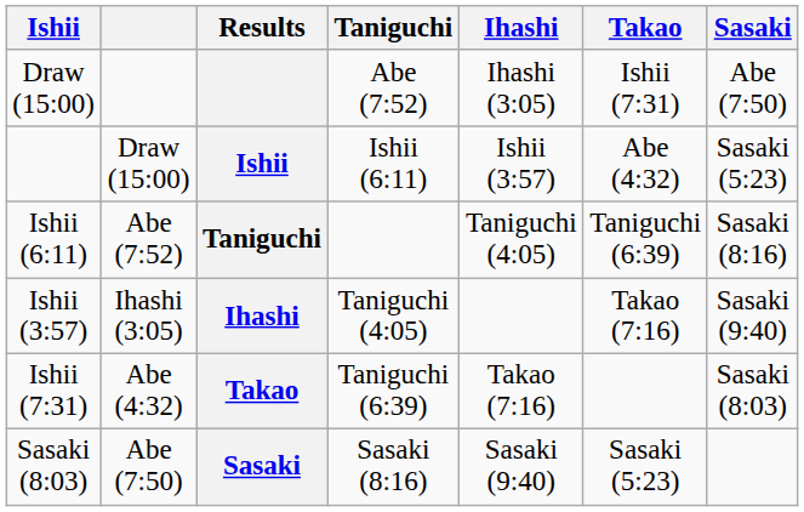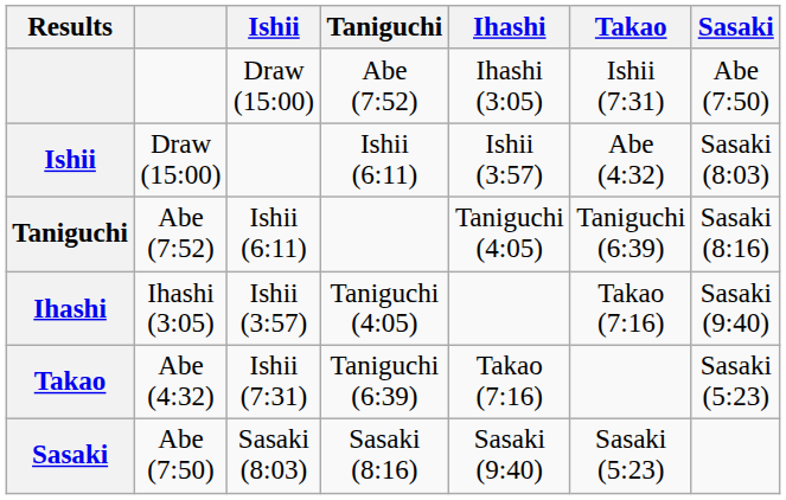columns swapped: Results <-> Ishii
row 3 | Sasaki: Sasaki (5:23) -> Sasaki (8:03)
row 6 | Sasaki: Sasaki (8:03) -> Sasaki (5:23)
